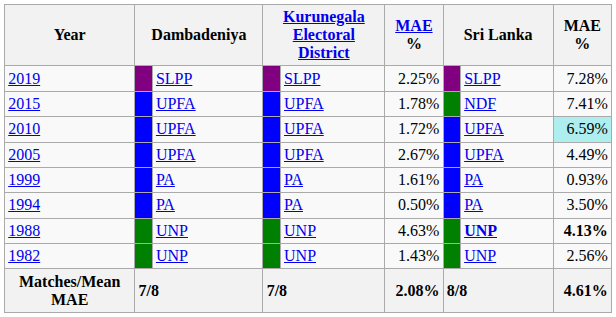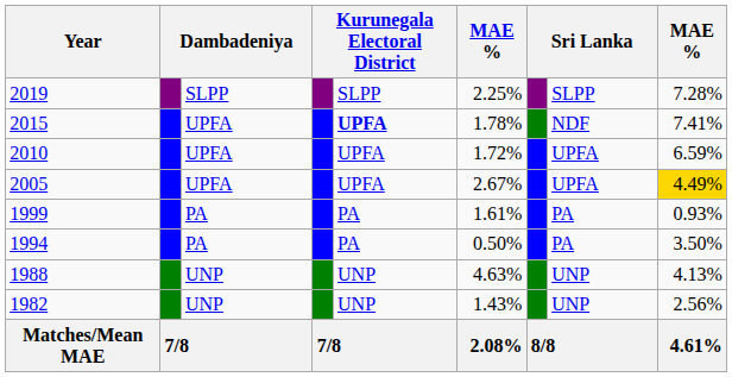2015 | column 5: normal -> bold
2010 | column 9: paleturquoise background -> no background
2005 | column 9: no background -> gold background
1988 | column 8: bold -> normal
1988 | column 9: bold -> normal
